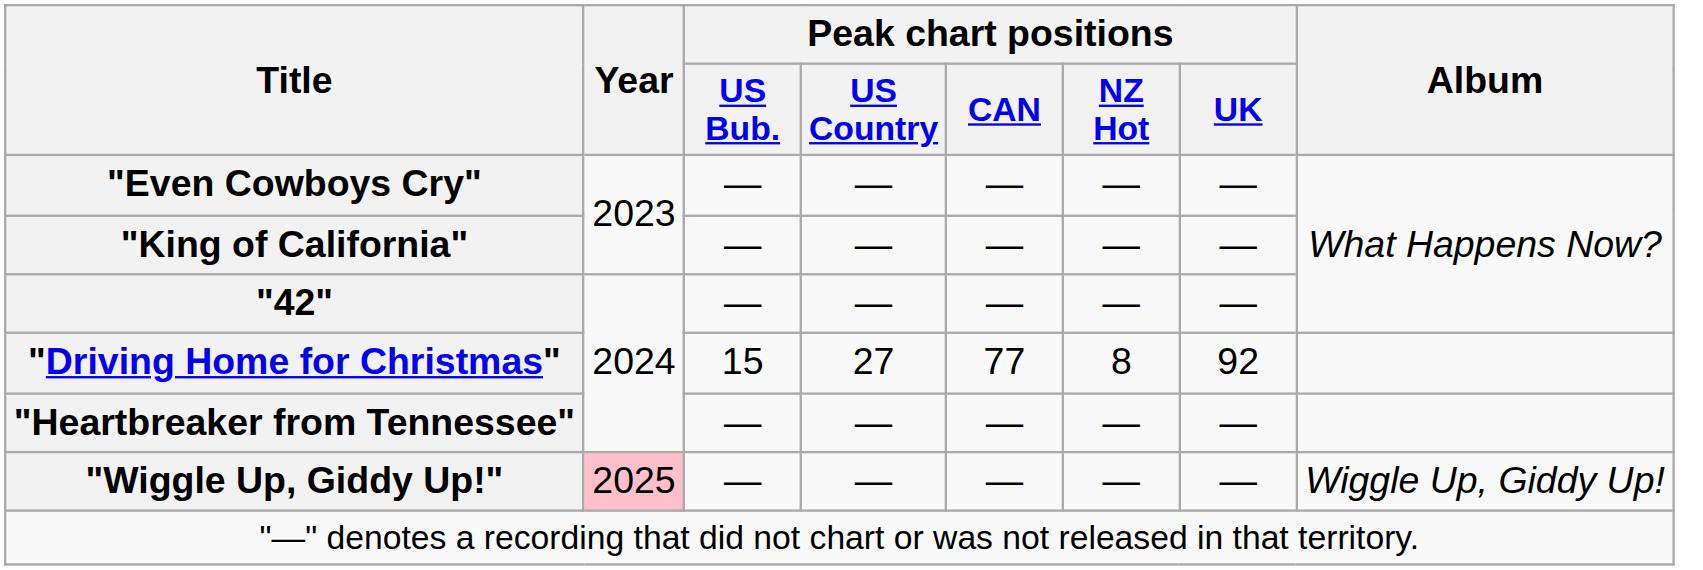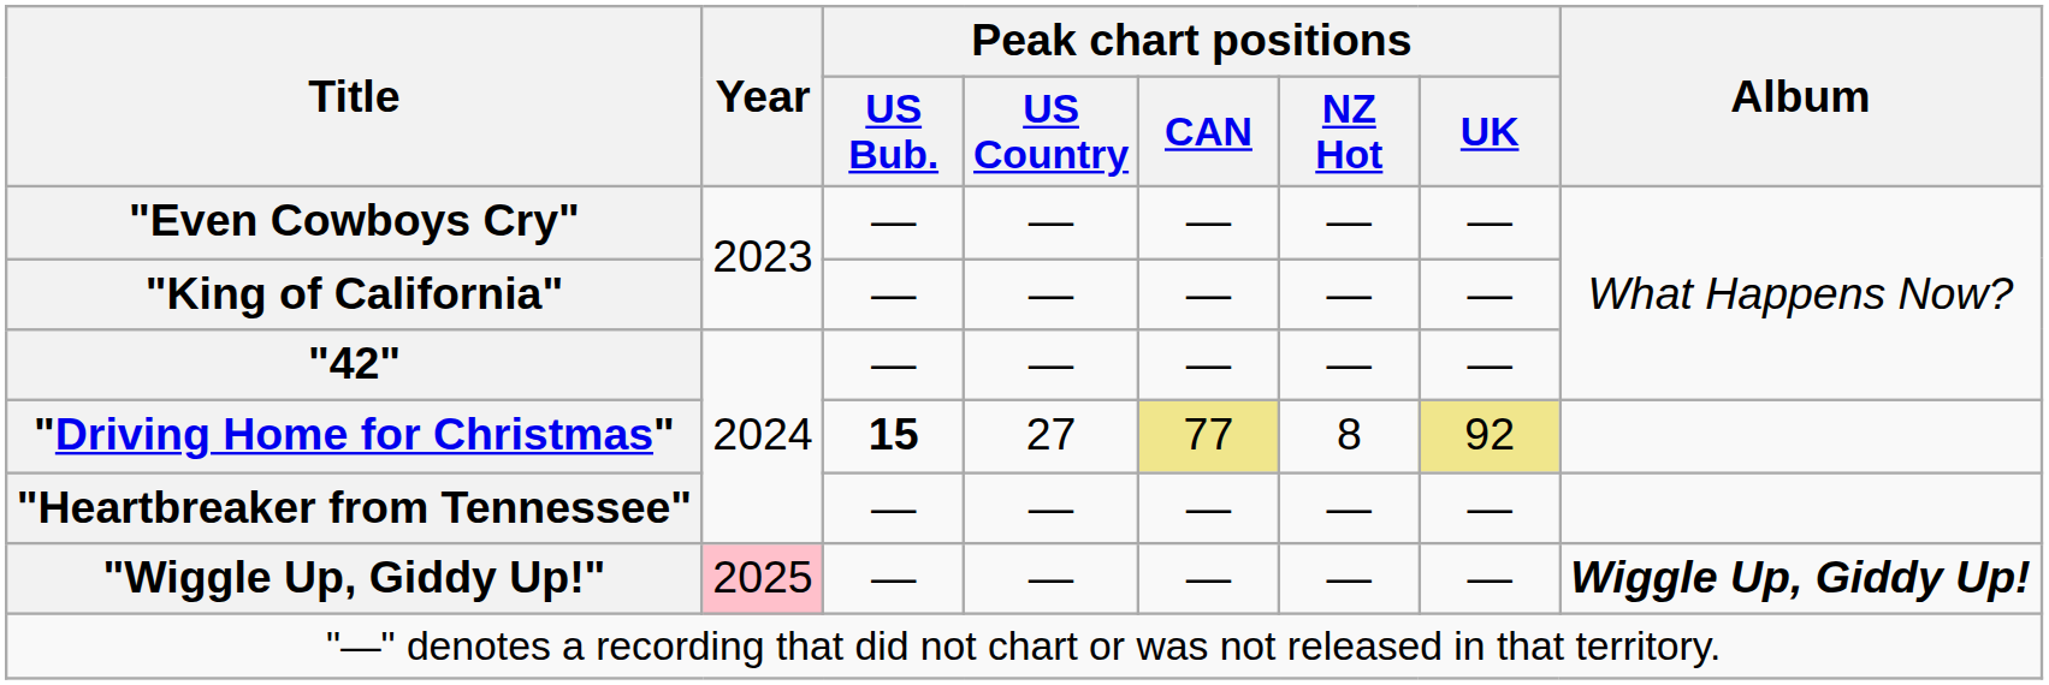"Driving Home for Christmas" | Peak chart positions / US Bub.: normal -> bold
"Driving Home for Christmas" | Peak chart positions / CAN: no background -> khaki background
"Driving Home for Christmas" | Peak chart positions / UK: no background -> khaki background
"Wiggle Up, Giddy Up!" | Album: normal -> bold
